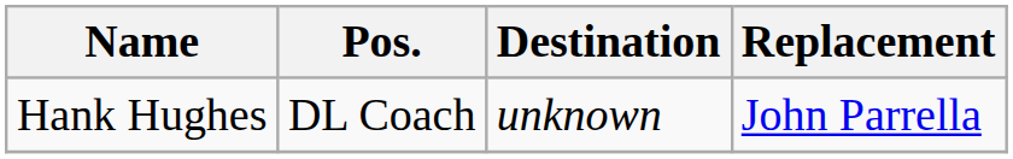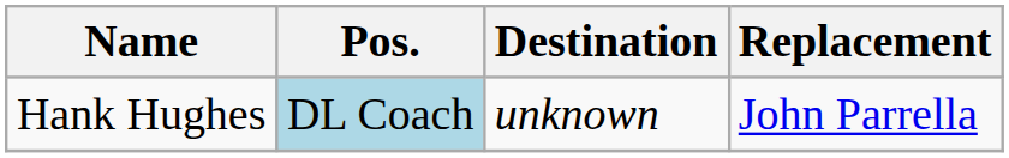Hank Hughes | Pos.: no background -> lightblue background
